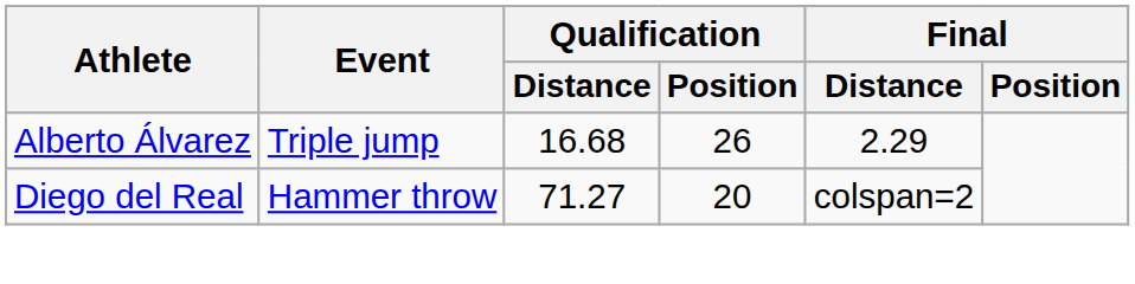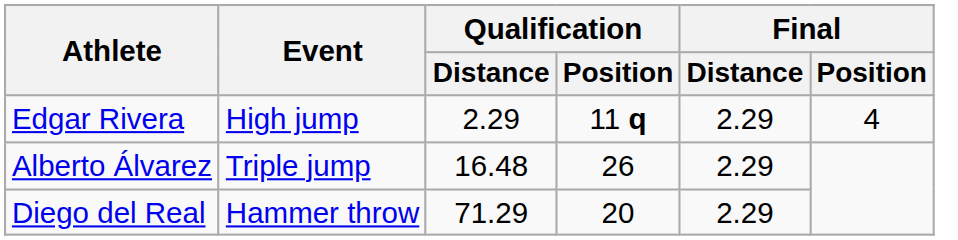+ row: Edgar Rivera | High jump | 2.29 | 11 q | 2.29 | 4
Alberto Álvarez | Qualification / Distance: 16.68 -> 16.48
Diego del Real | Qualification / Distance: 71.27 -> 71.29
Diego del Real | Final / Distance: colspan=2 -> 2.29
